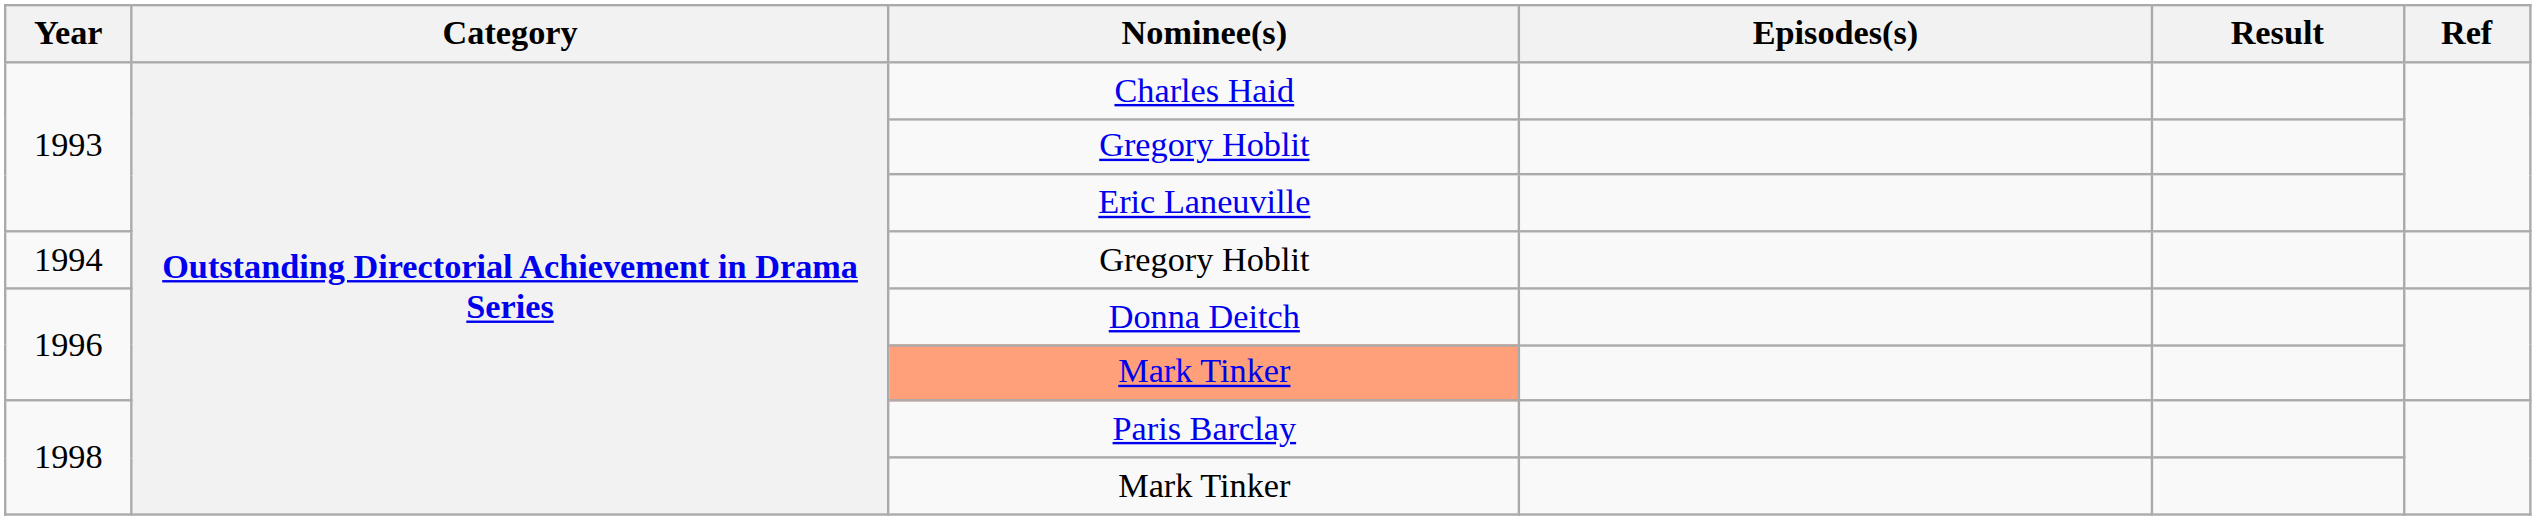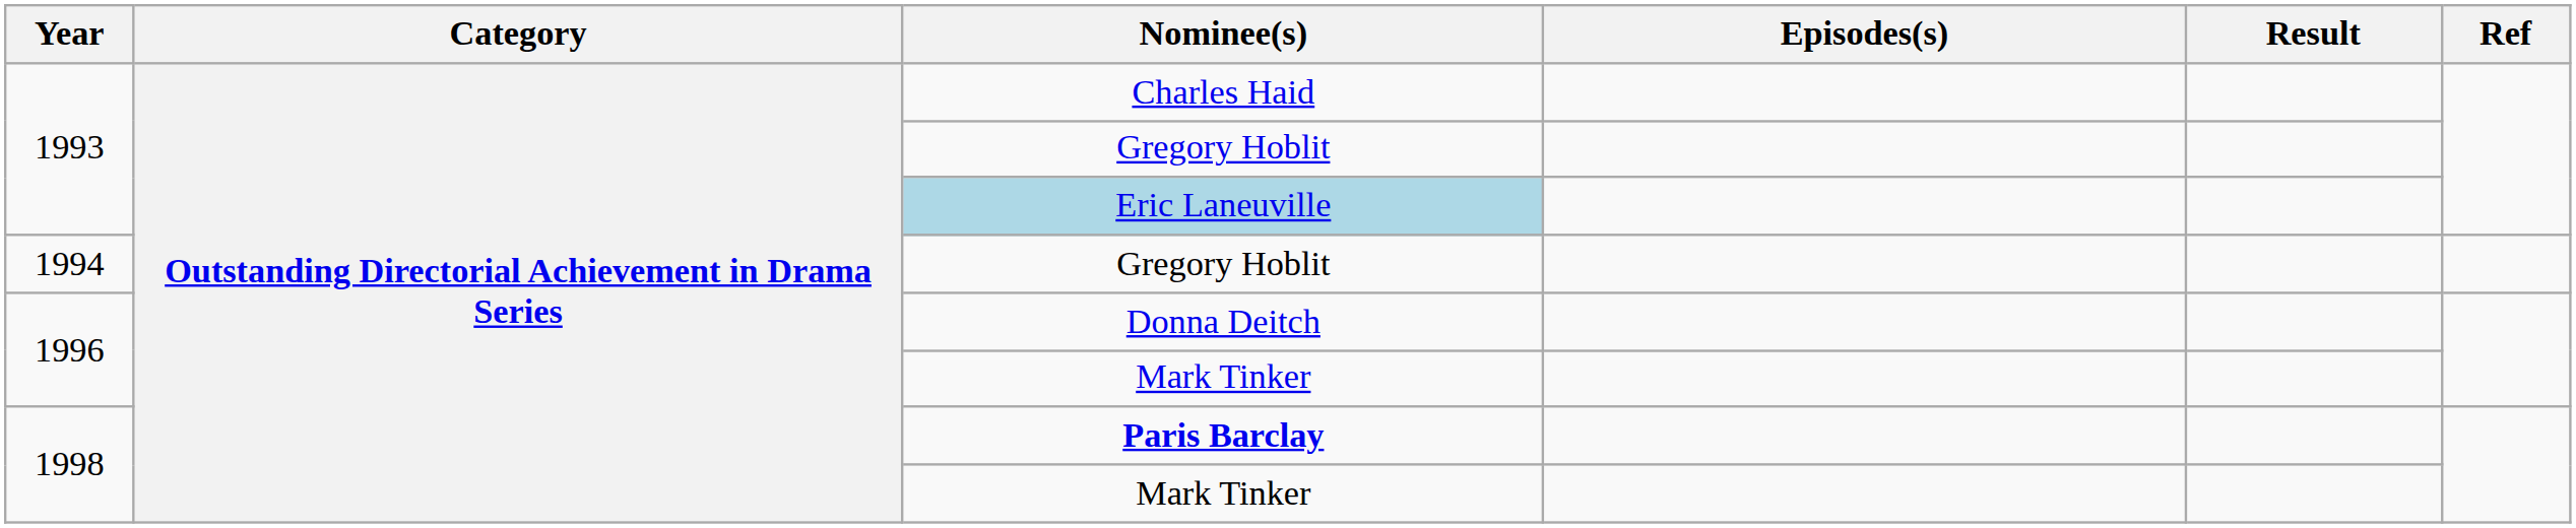Eric Laneuville | Nominee(s): no background -> lightblue background
1996 / Mark Tinker | Nominee(s): lightsalmon background -> no background
Paris Barclay | Nominee(s): normal -> bold
